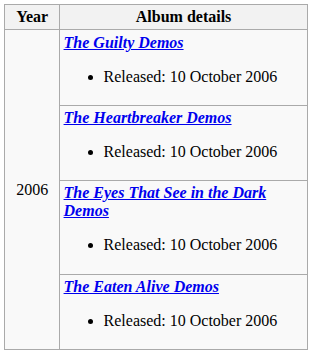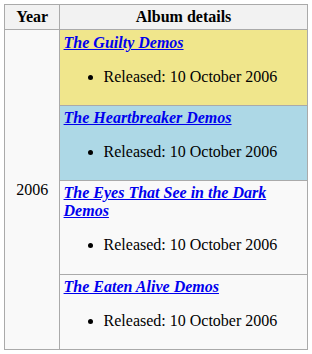The Guilty Demos Released: 10 October 2006 | Album details: no background -> khaki background
The Heartbreaker Demos Released: 10 October 2006 | Album details: no background -> lightblue background
